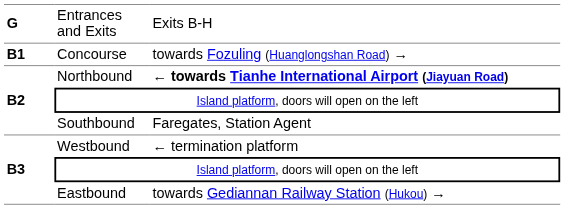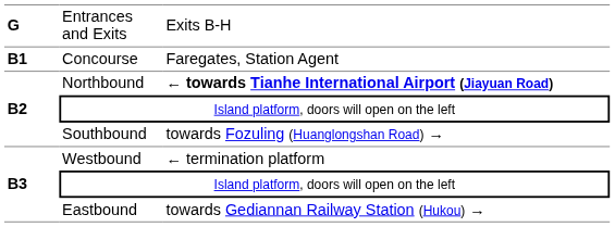Concourse | column 3: towards Fozuling (Huanglongshan Road) → -> Faregates, Station Agent
Southbound | column 3: Faregates, Station Agent -> towards Fozuling (Huanglongshan Road) →
